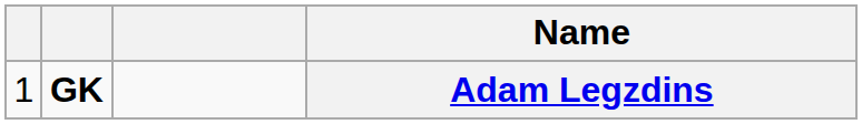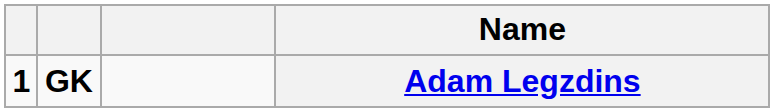Adam Legzdins | column 1: normal -> bold
